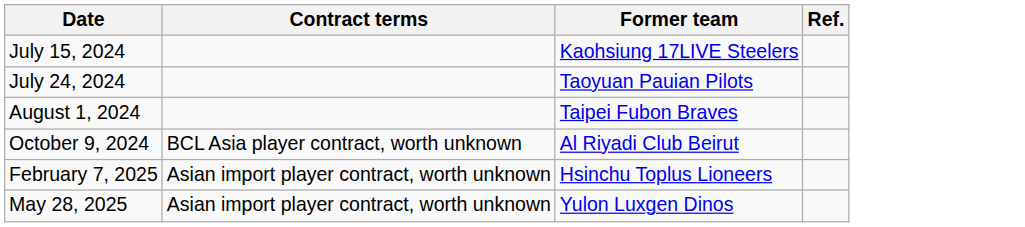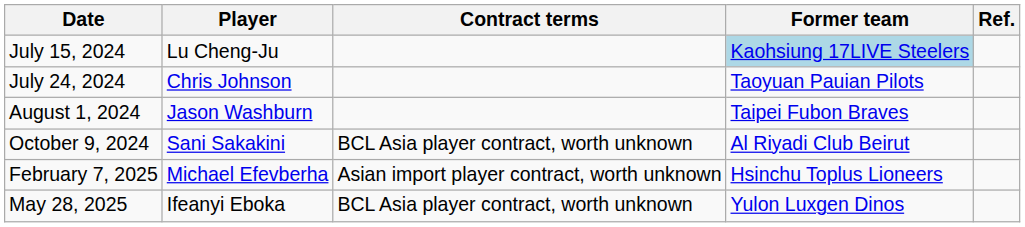+ column: Player | Lu Cheng-Ju | Chris Johnson | Jason Washburn | Sani Sakakini | Michael Efevberha | Ifeanyi Eboka
July 15, 2024 | Former team: no background -> lightblue background
May 28, 2025 | Contract terms: Asian import player contract, worth unknown -> BCL Asia player contract, worth unknown
